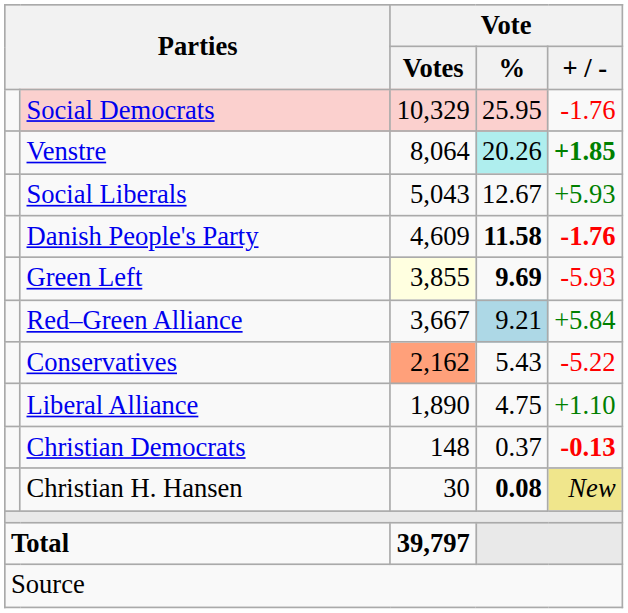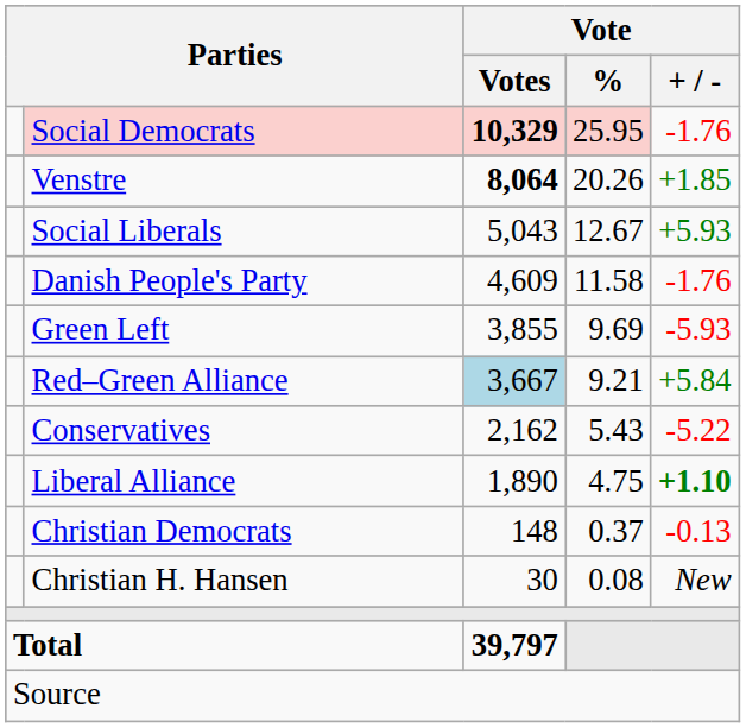Social Democrats | Vote / Votes: normal -> bold
Venstre | Vote / Votes: normal -> bold
Venstre | Vote / %: paleturquoise background -> no background
Venstre | Vote / + / -: bold -> normal
Danish People's Party | Vote / %: bold -> normal
Danish People's Party | Vote / + / -: bold -> normal
Green Left | Vote / Votes: lightyellow background -> no background
Green Left | Vote / %: bold -> normal
Red–Green Alliance | Vote / Votes: no background -> lightblue background
Red–Green Alliance | Vote / %: lightblue background -> no background
Conservatives | Vote / Votes: lightsalmon background -> no background
Liberal Alliance | Vote / + / -: normal -> bold
Christian Democrats | Vote / + / -: bold -> normal
Christian H. Hansen | Vote / %: bold -> normal
Christian H. Hansen | Vote / + / -: khaki background -> no background
